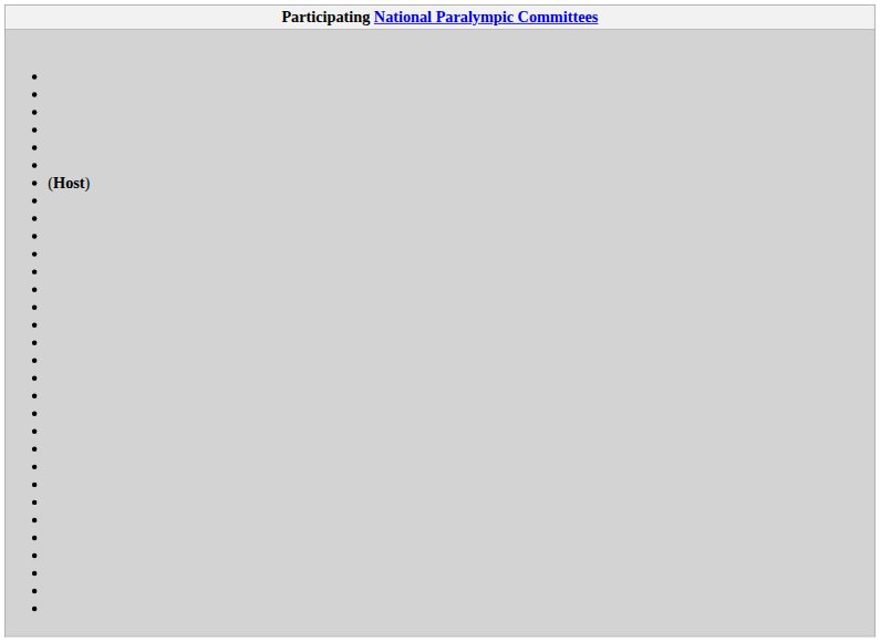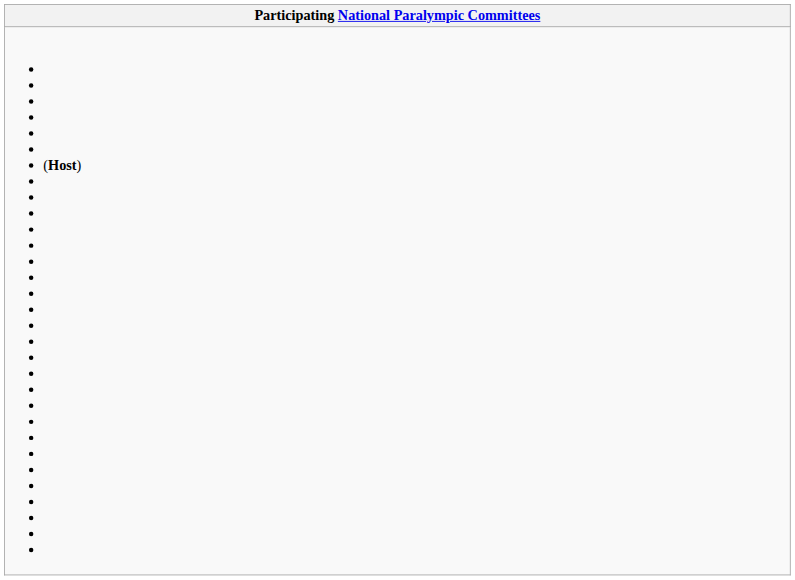row 2 | column 1: lightgrey background -> no background
